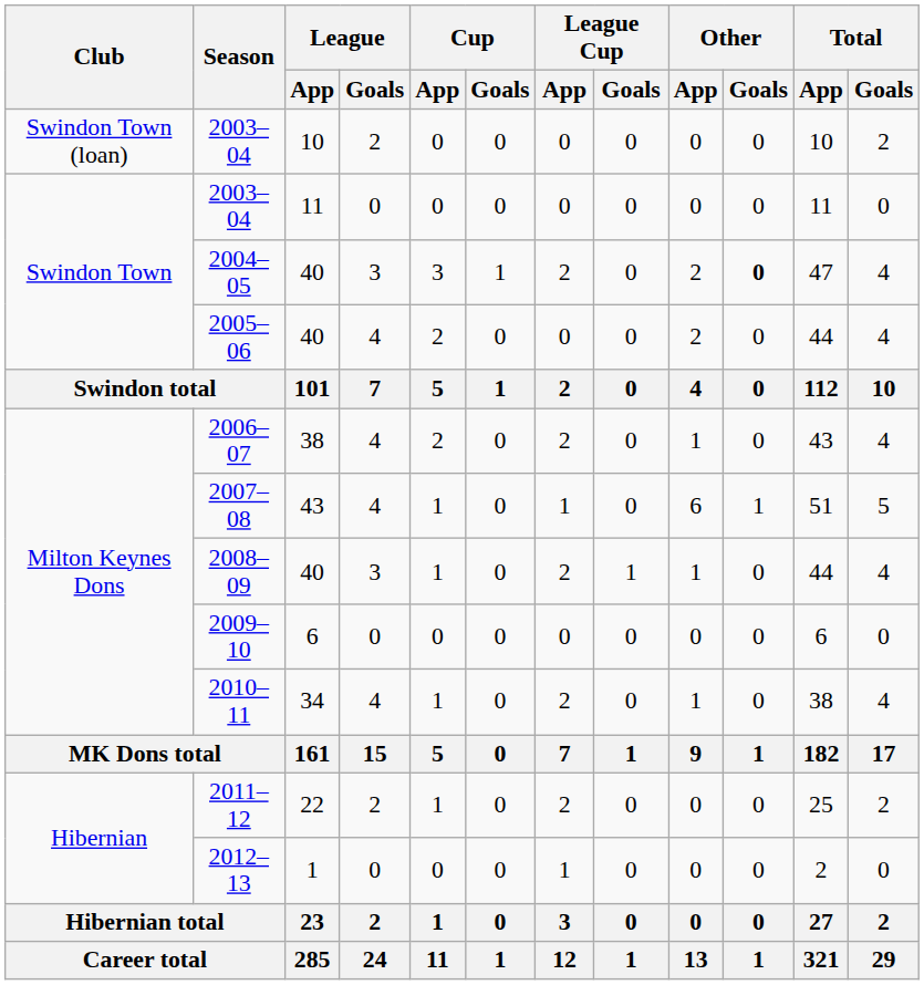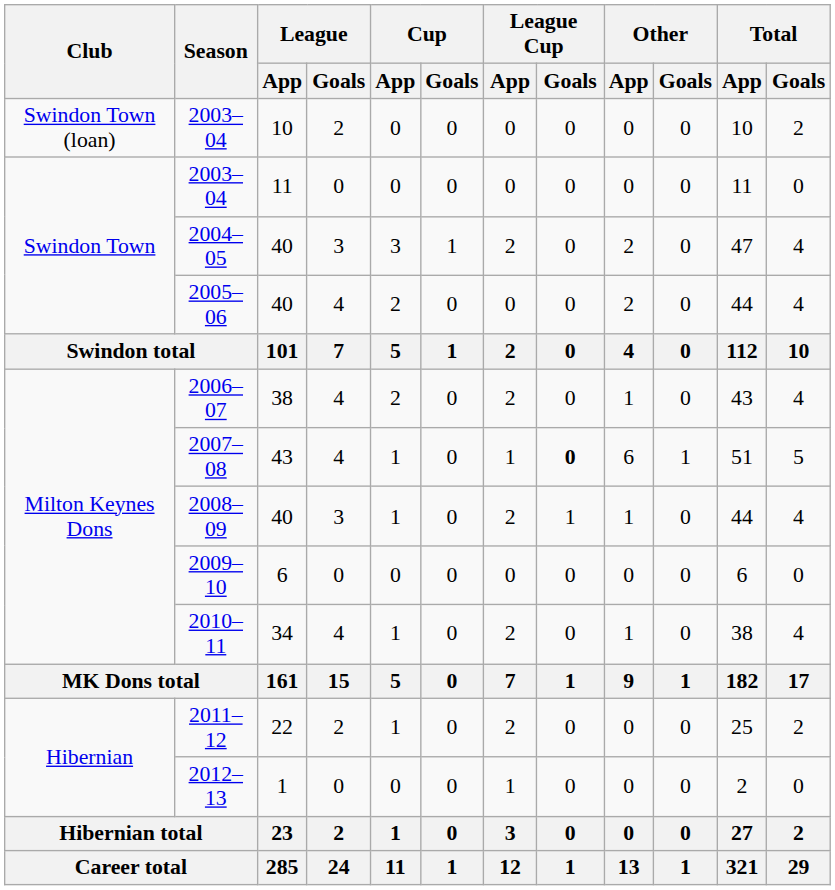2004–05 | Other / Goals: bold -> normal
2007–08 | League Cup / Goals: normal -> bold
